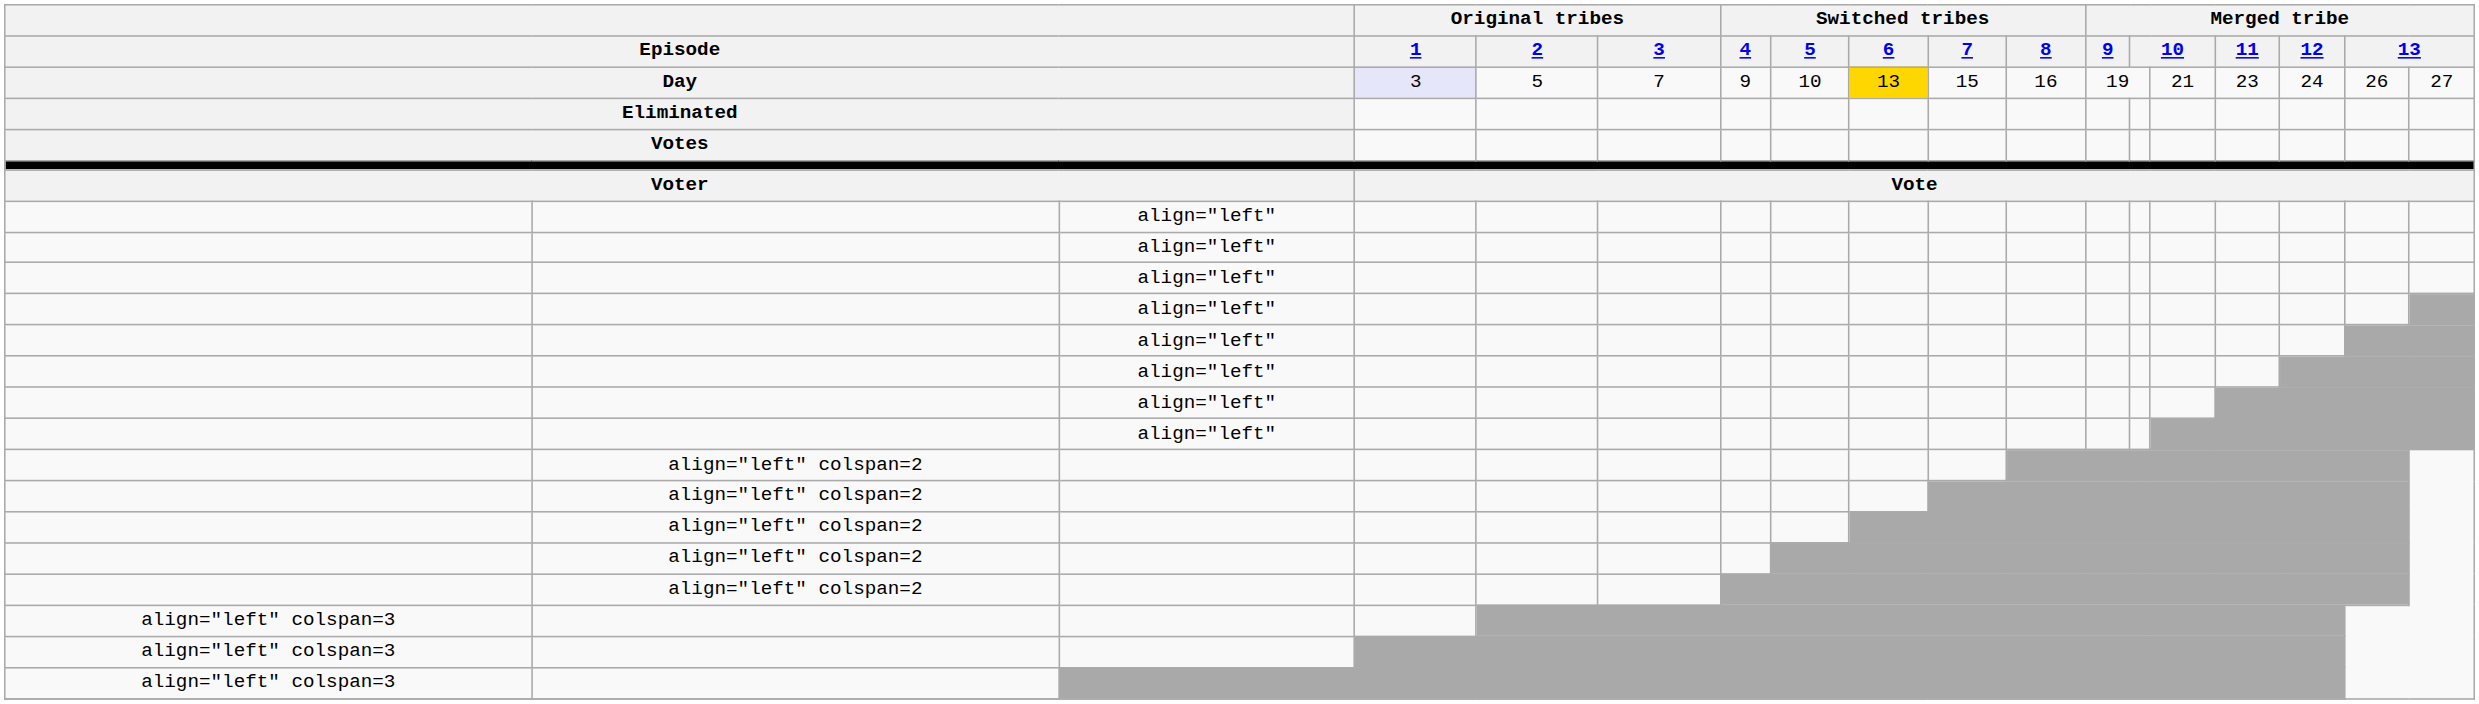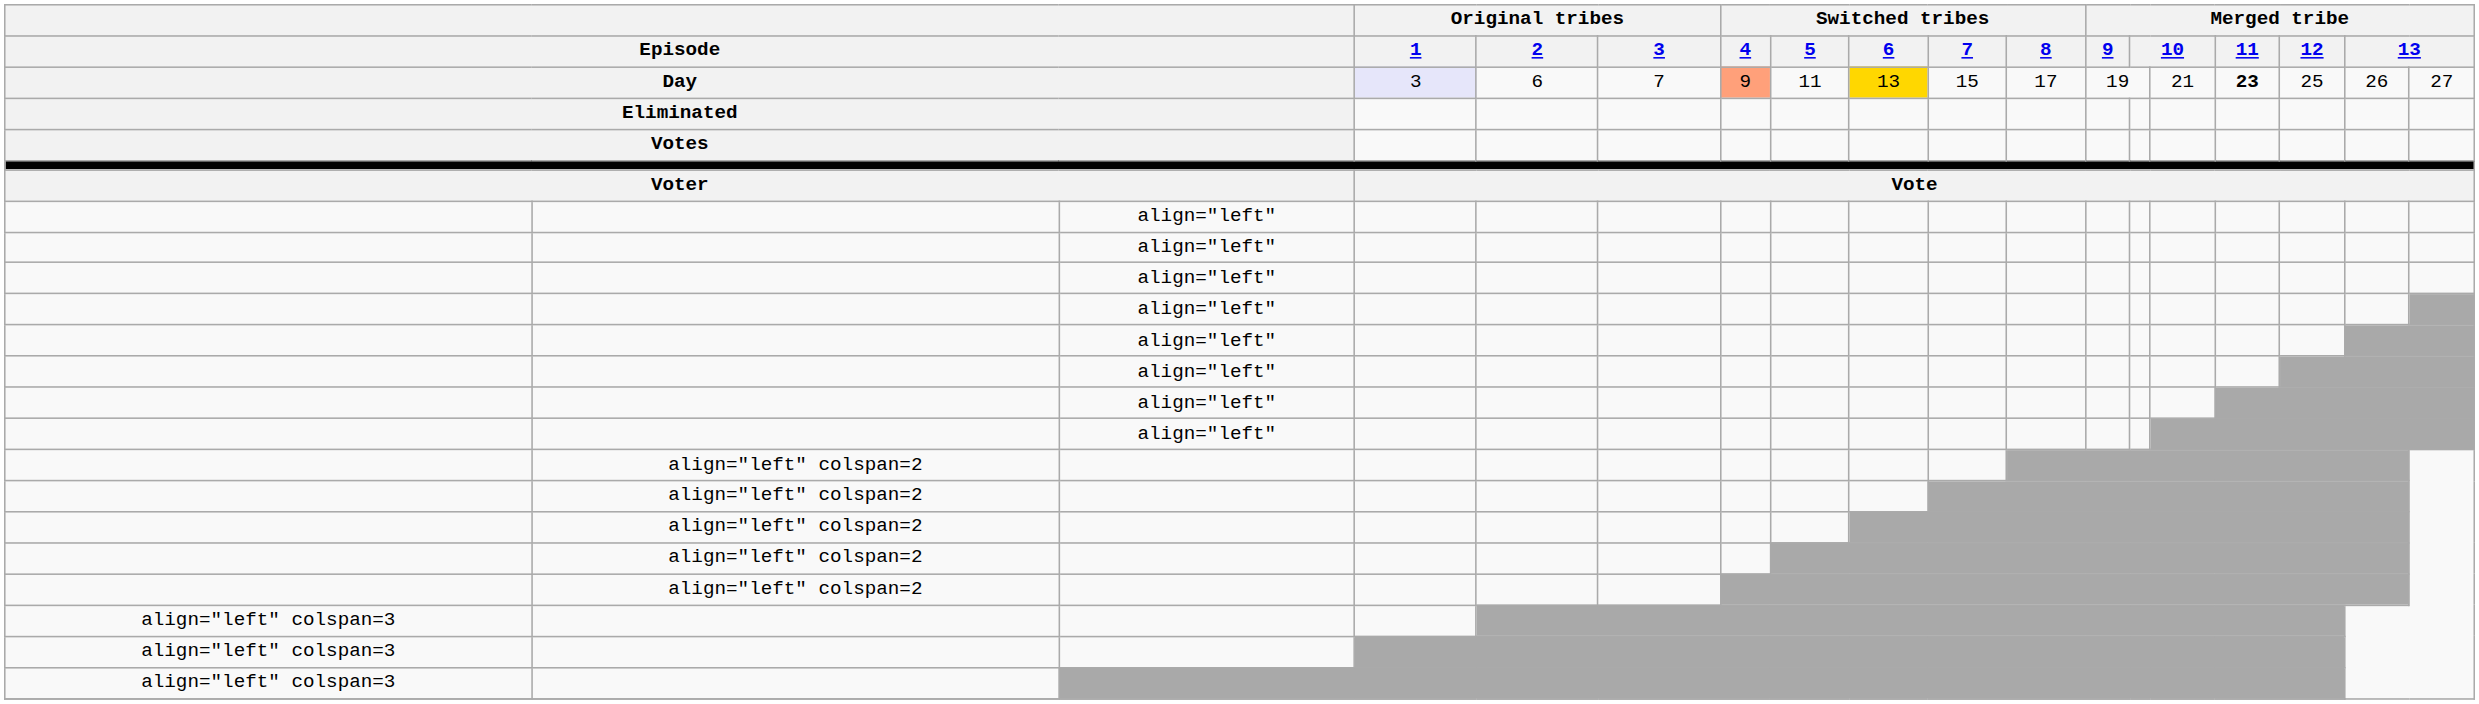Day | Original tribes / 2: 5 -> 6
Day | Switched tribes / 4: no background -> lightsalmon background
Day | Switched tribes / 5: 10 -> 11
Day | Switched tribes / 8: 16 -> 17
Day | Merged tribe / 11: normal -> bold
Day | Merged tribe / 12: 24 -> 25
